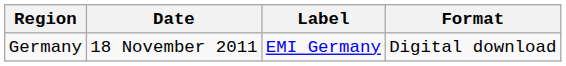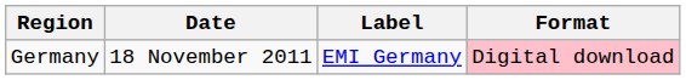Germany | Format: no background -> pink background
